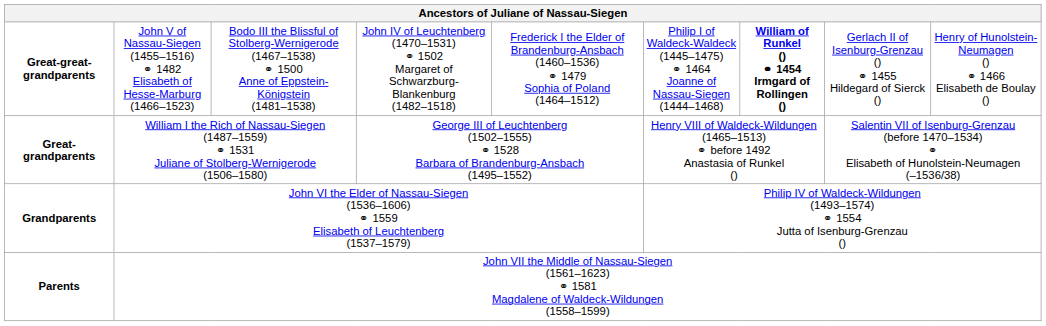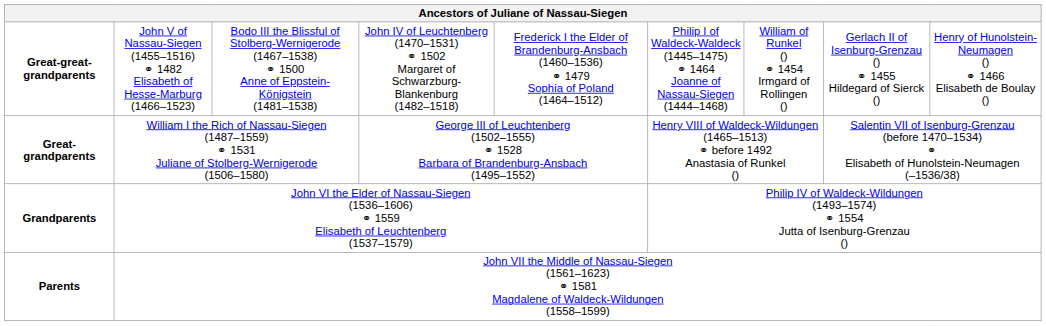Great-great-grandparents | column 7: bold -> normal
